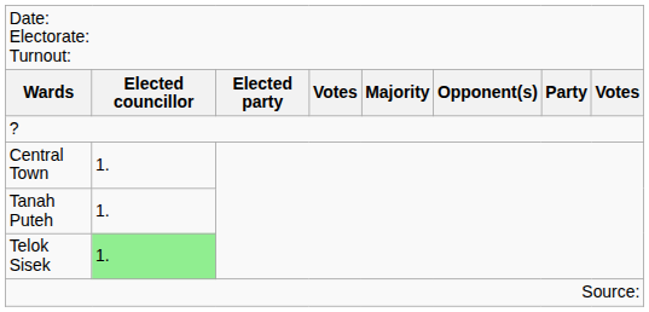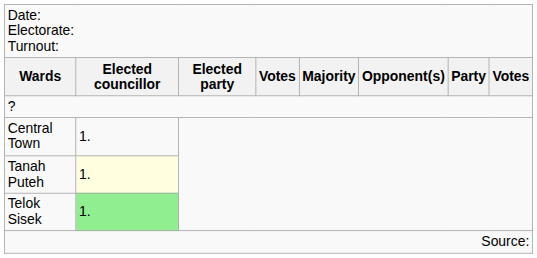Tanah Puteh | column 2: no background -> lightyellow background
